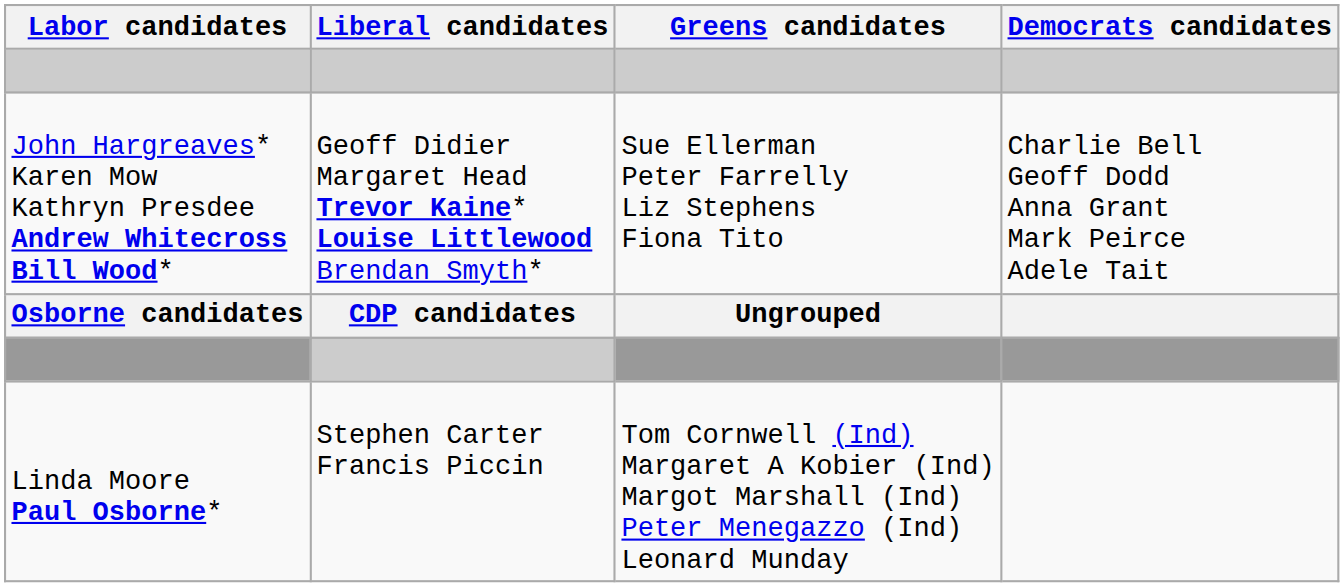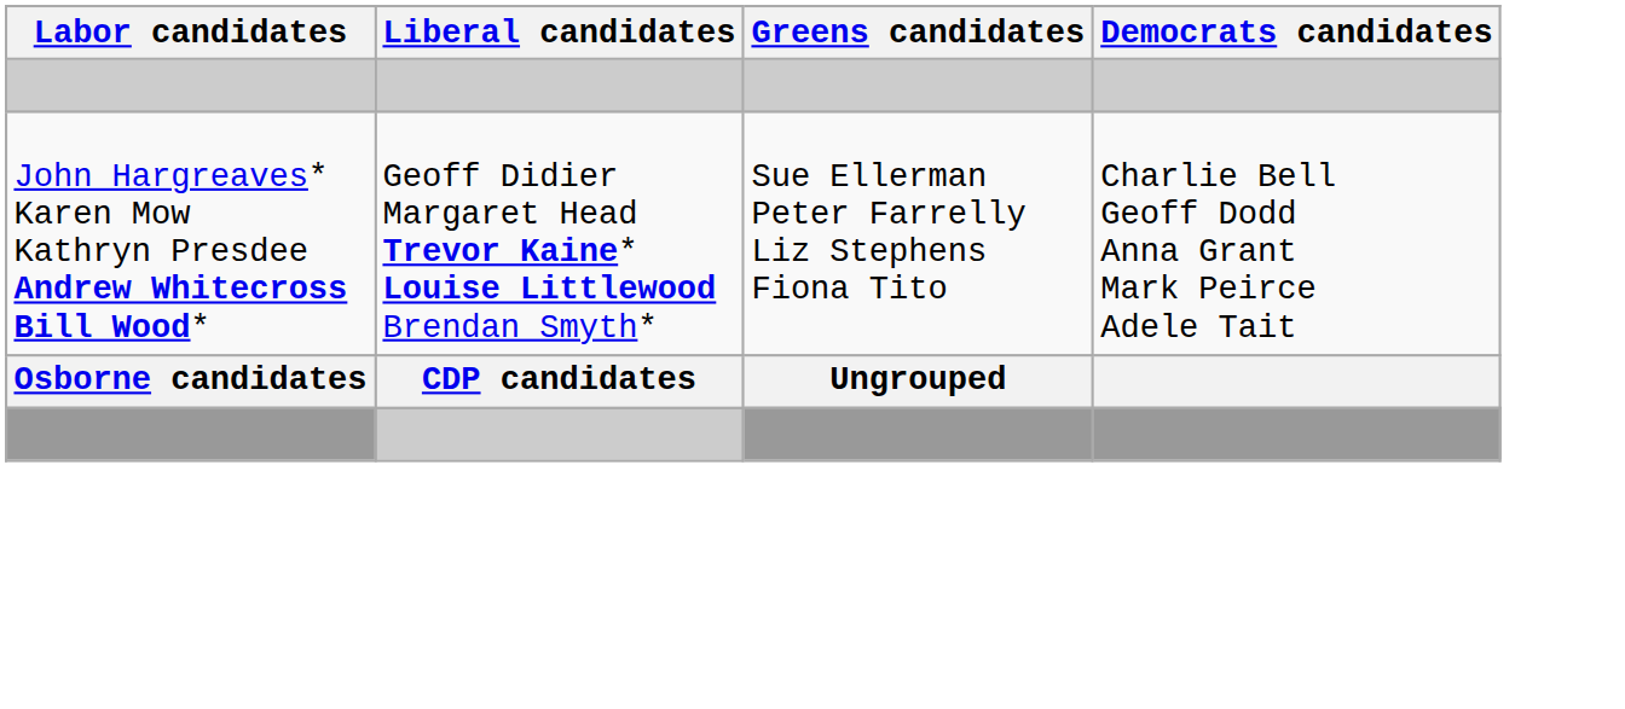- row: Linda Moore Paul Osborne* | Stephen Carter Francis Piccin | Tom Cornwell (Ind) Margaret A Kobier (Ind) Margot Marshall (Ind) Peter Menegazzo (Ind) Leonard Munday
